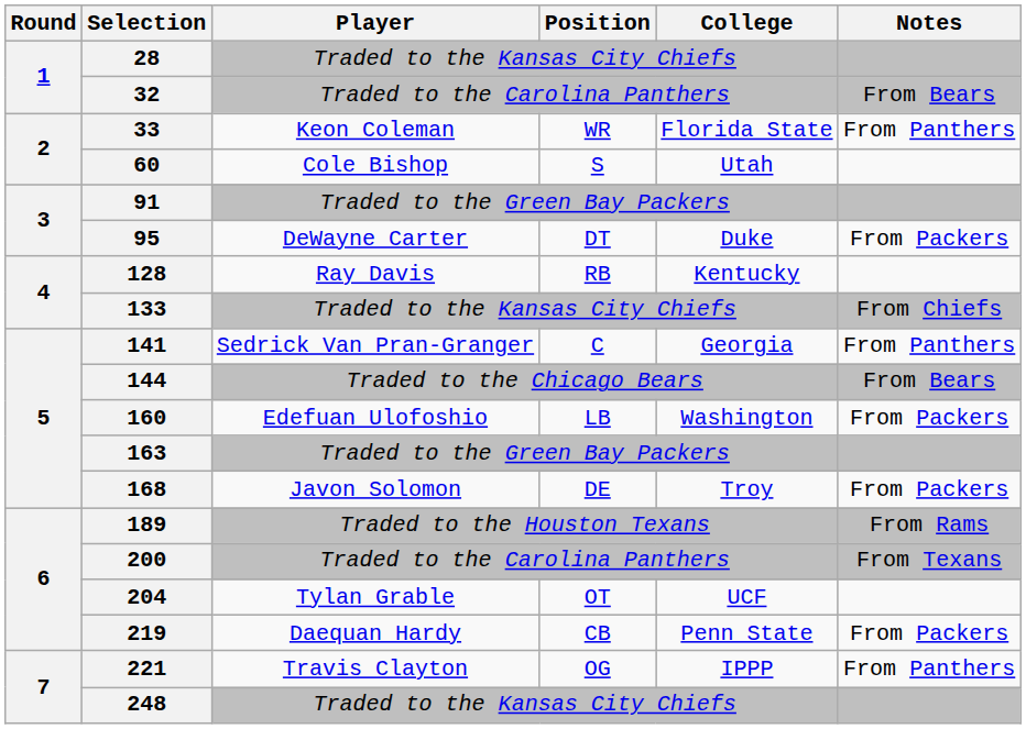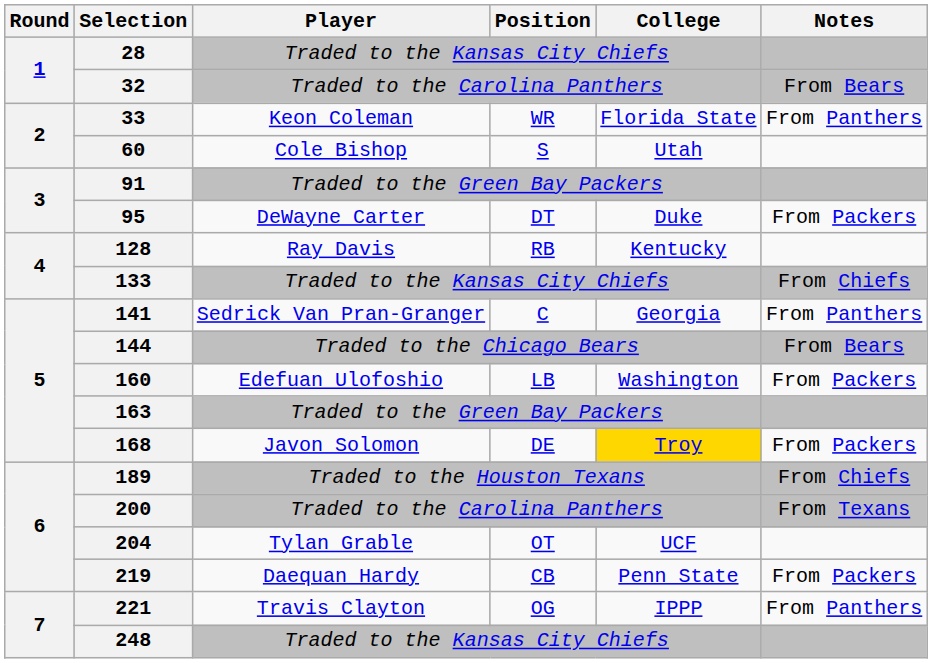168 | College: no background -> gold background
189 | Notes: From Rams -> From Chiefs
